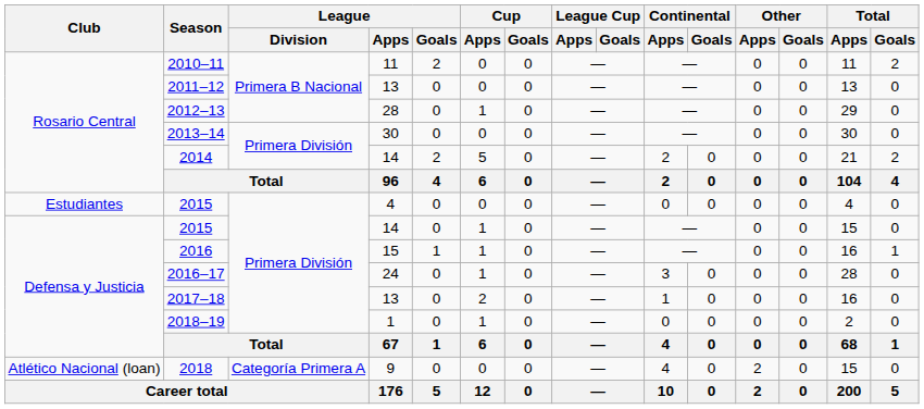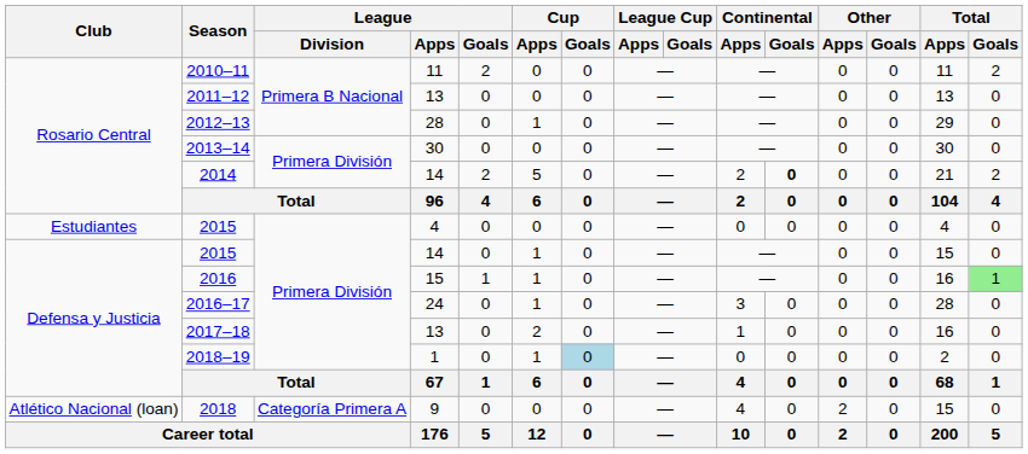2014 | Continental / Goals: normal -> bold
2016 | Total / Goals: no background -> lightgreen background
2018–19 | Cup / Goals: no background -> lightblue background
